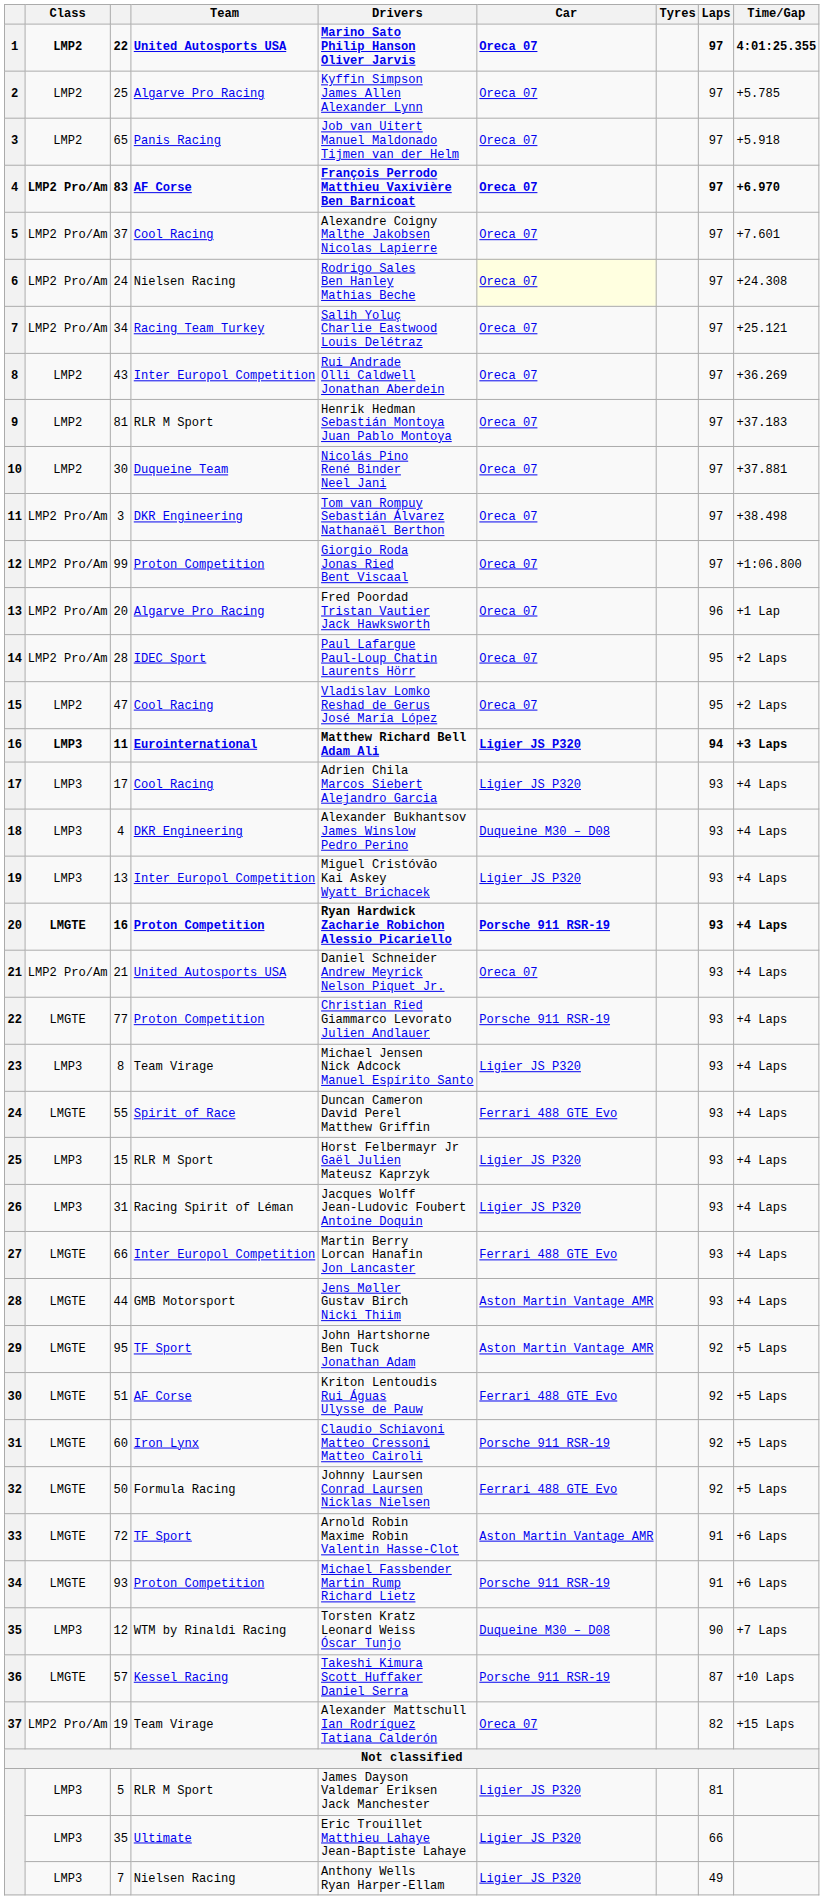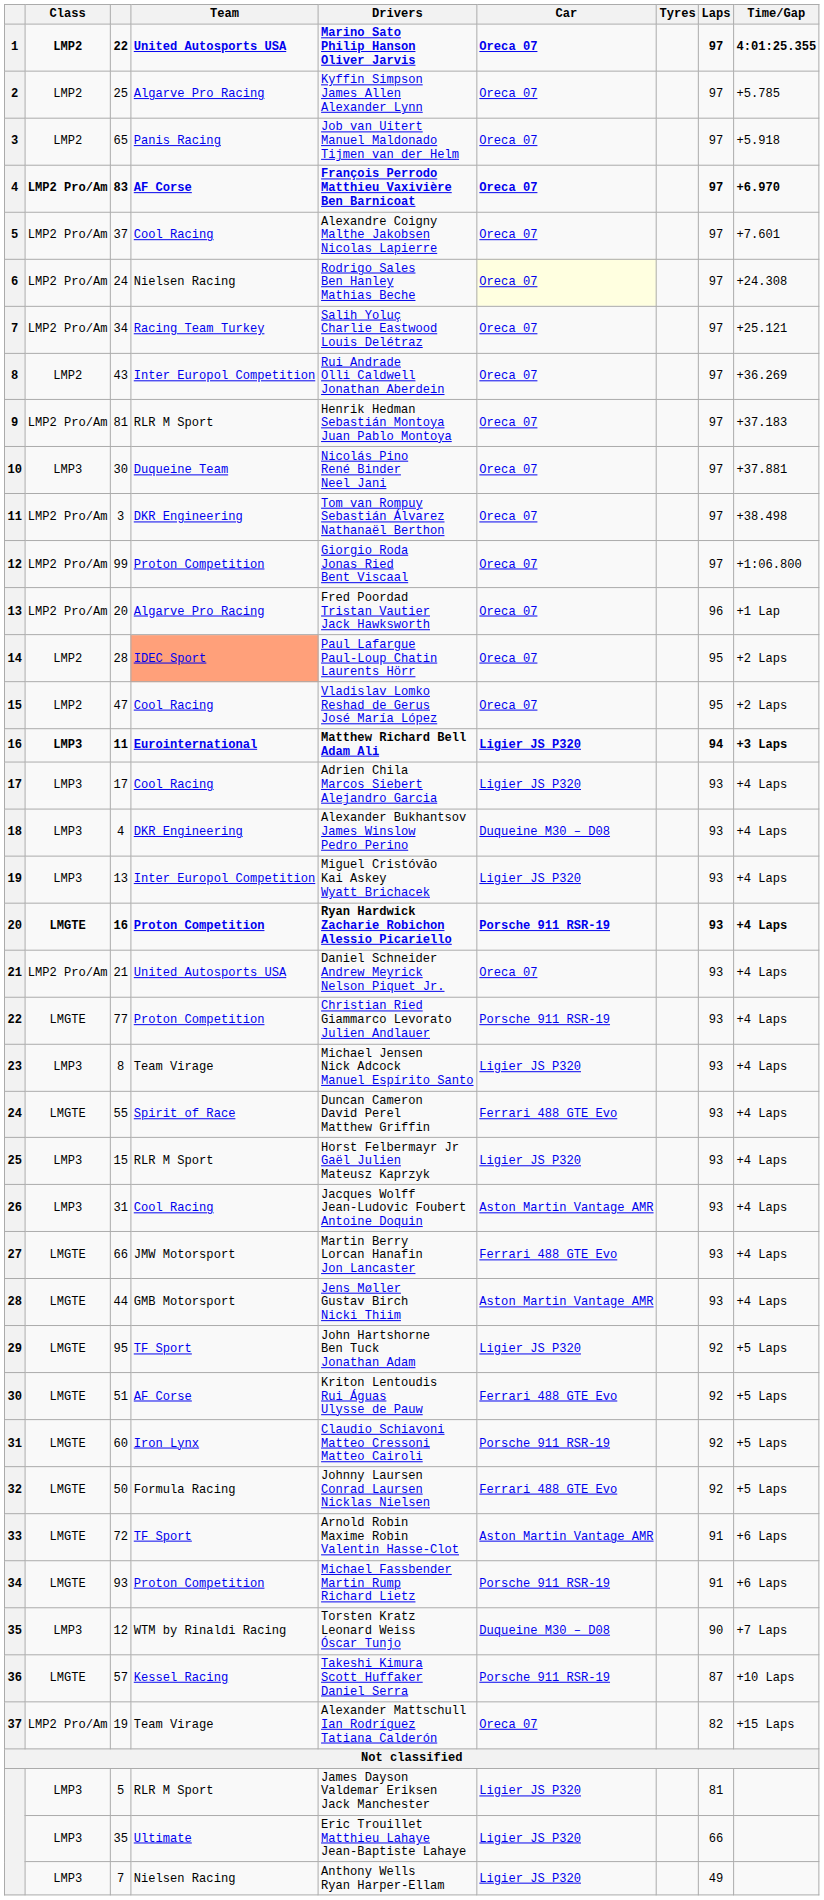9 | Class: LMP2 -> LMP2 Pro/Am
10 | Class: LMP2 -> LMP3
14 | Class: LMP2 Pro/Am -> LMP2
14 | Team: no background -> lightsalmon background
26 | Team: Racing Spirit of Léman -> Cool Racing
26 | Car: Ligier JS P320 -> Aston Martin Vantage AMR
27 | Team: Inter Europol Competition -> JMW Motorsport
29 | Car: Aston Martin Vantage AMR -> Ligier JS P320
